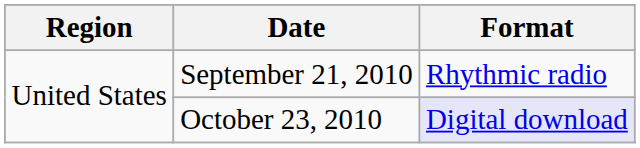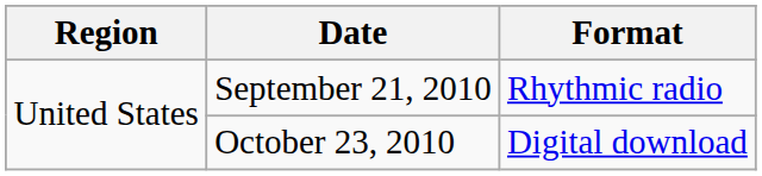October 23, 2010 | Format: lavender background -> no background
